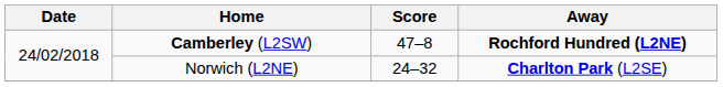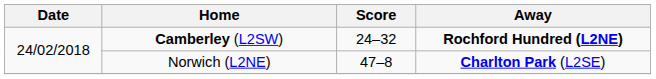Camberley (L2SW) | Score: 47–8 -> 24–32
Norwich (L2NE) | Score: 24–32 -> 47–8
